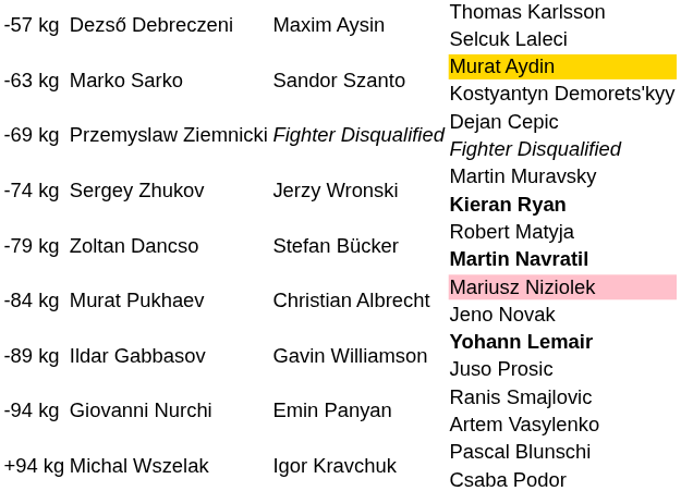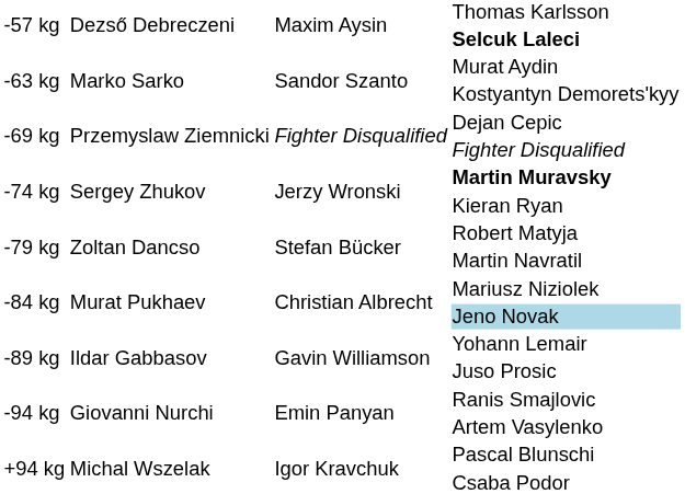Selcuk Laleci | column 4: normal -> bold
Murat Aydin | column 4: gold background -> no background
Martin Muravsky | column 4: normal -> bold
Kieran Ryan | column 4: bold -> normal
Martin Navratil | column 4: bold -> normal
Mariusz Niziolek | column 4: pink background -> no background
Jeno Novak | column 4: no background -> lightblue background
Yohann Lemair | column 4: bold -> normal
